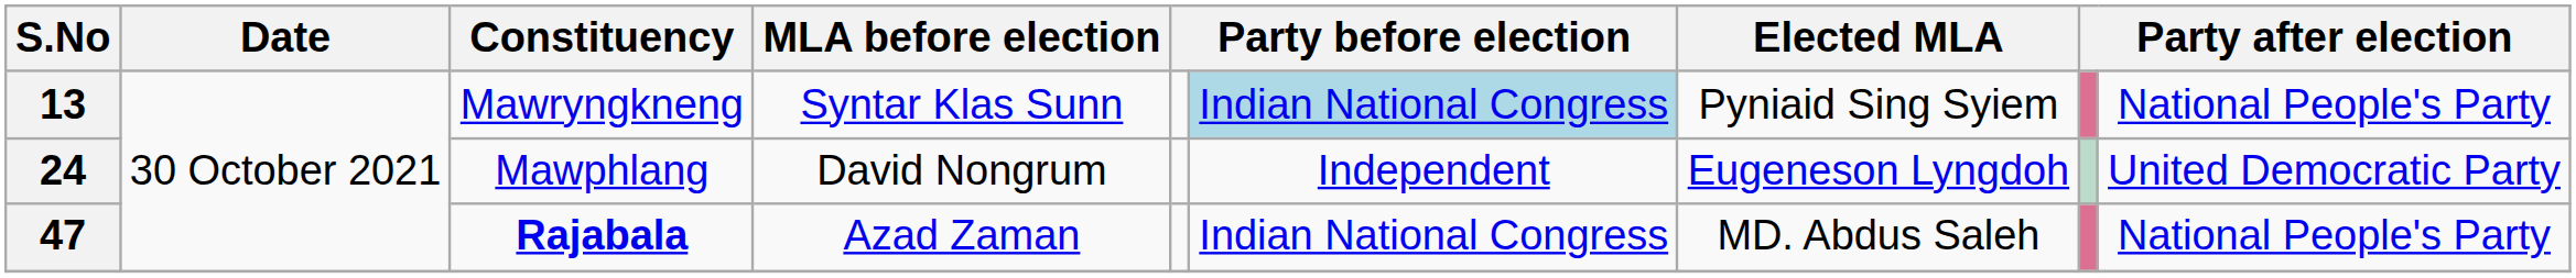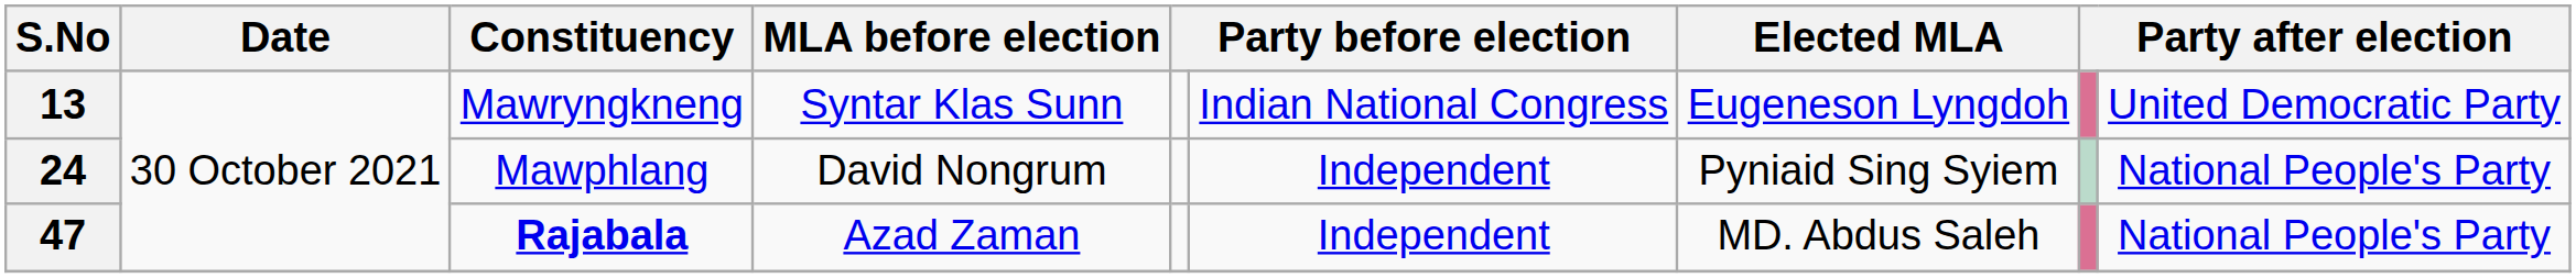13 | column 6: lightblue background -> no background
13 | Elected MLA: Pyniaid Sing Syiem -> Eugeneson Lyngdoh
13 | column 9: National People's Party -> United Democratic Party
24 | Elected MLA: Eugeneson Lyngdoh -> Pyniaid Sing Syiem
24 | column 9: United Democratic Party -> National People's Party
47 | column 6: Indian National Congress -> Independent
